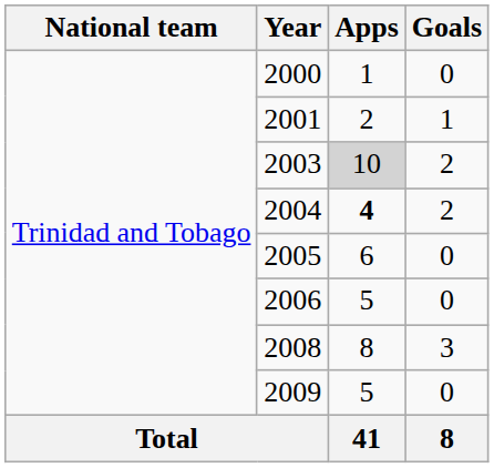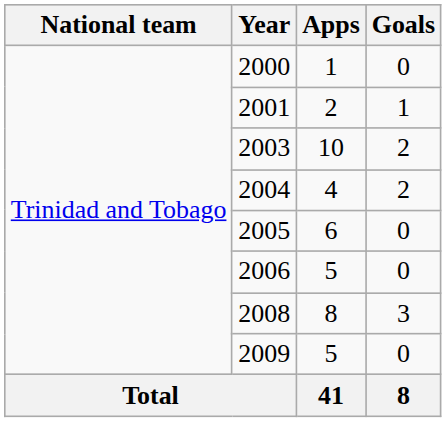2003 | Apps: lightgrey background -> no background
2004 | Apps: bold -> normal
